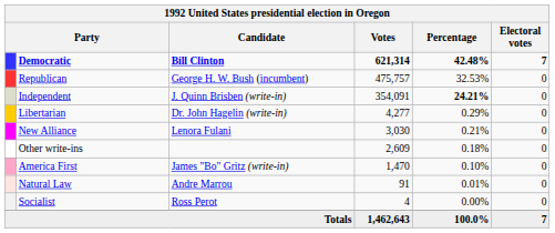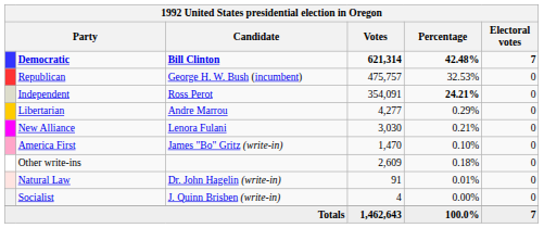Independent | Candidate: J. Quinn Brisben (write-in) -> Ross Perot
Libertarian | Candidate: Dr. John Hagelin (write-in) -> Andre Marrou
rows swapped: Other write-ins <-> America First
Natural Law | Candidate: Andre Marrou -> Dr. John Hagelin (write-in)
Socialist | Candidate: Ross Perot -> J. Quinn Brisben (write-in)
